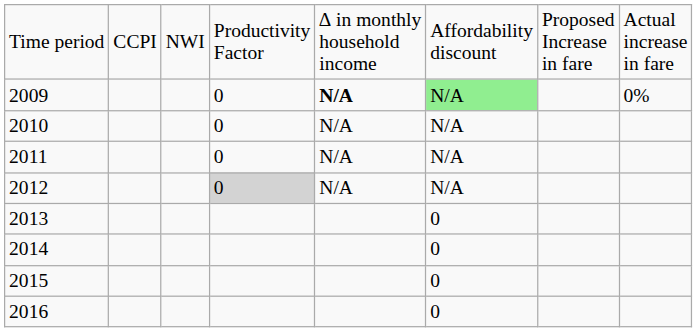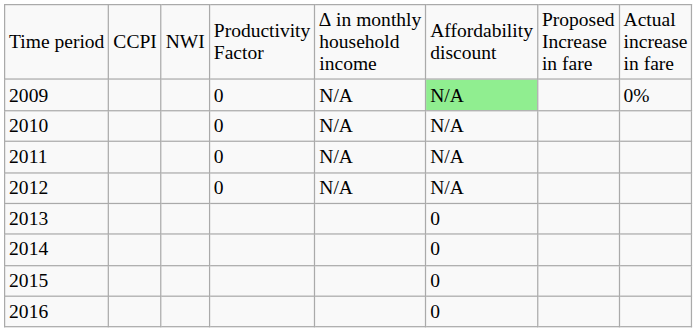2009 | column 5: bold -> normal
2012 | column 4: lightgrey background -> no background
